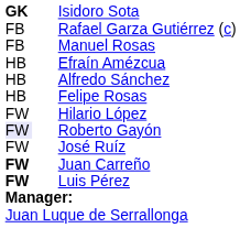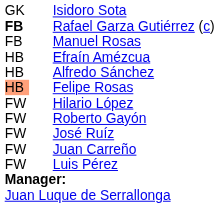Isidoro Sota | column 1: bold -> normal
Rafael Garza Gutiérrez (c) | column 1: normal -> bold
Felipe Rosas | column 1: no background -> lightsalmon background
Roberto Gayón | column 1: lavender background -> no background
Juan Carreño | column 1: bold -> normal
Luis Pérez | column 1: bold -> normal
